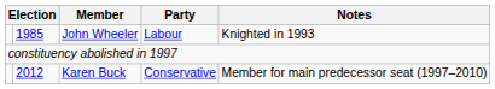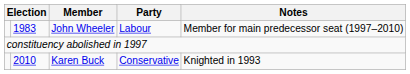John Wheeler | column 2: 1985 -> 1983
John Wheeler | Notes: Knighted in 1993 -> Member for main predecessor seat (1997–2010)
Karen Buck | column 2: 2012 -> 2010
Karen Buck | Notes: Member for main predecessor seat (1997–2010) -> Knighted in 1993
